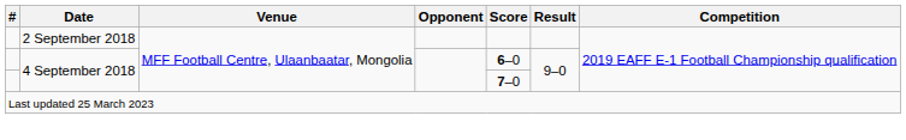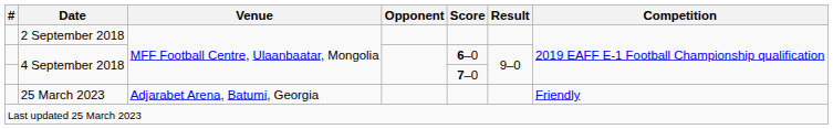+ row: 25 March 2023 | Adjarabet Arena, Batumi, Georgia | Friendly
